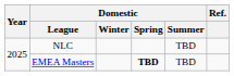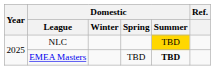NLC | Domestic / Summer: no background -> gold background
EMEA Masters | Domestic / Spring: bold -> normal
EMEA Masters | Domestic / Summer: normal -> bold
